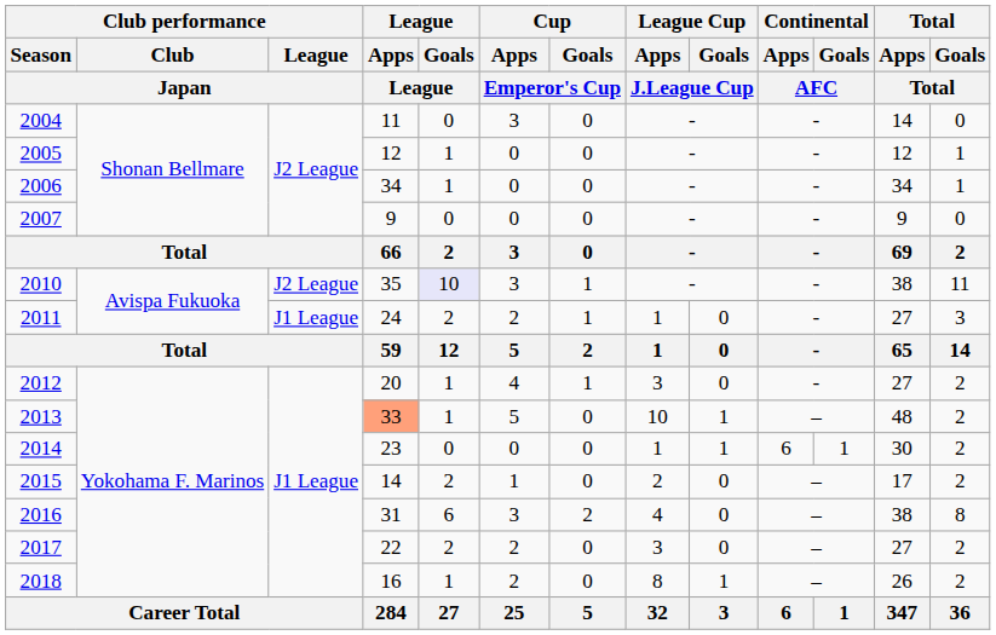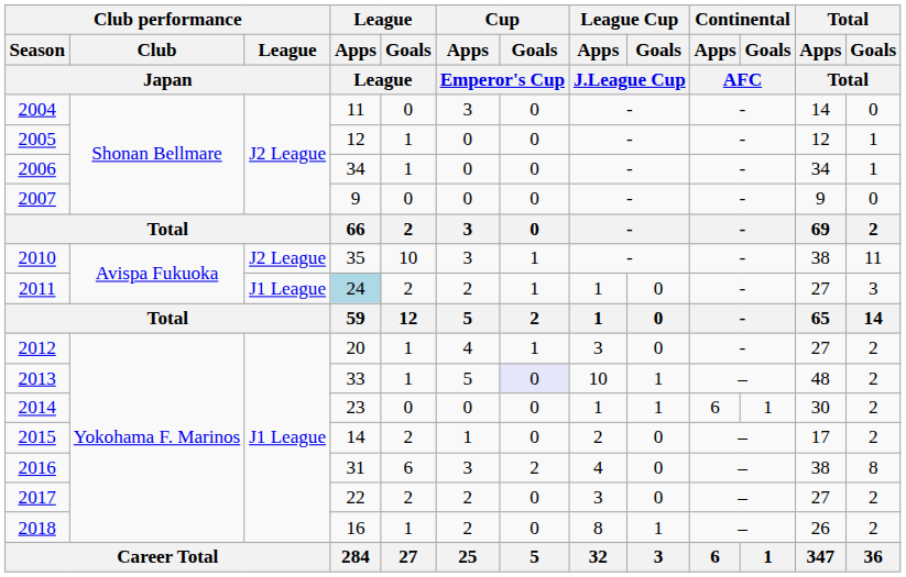2010 | League / Goals / League: lavender background -> no background
2011 | League / Apps / League: no background -> lightblue background
2013 | League / Apps / League: lightsalmon background -> no background
2013 | Cup / Goals / Emperor's Cup: no background -> lavender background
